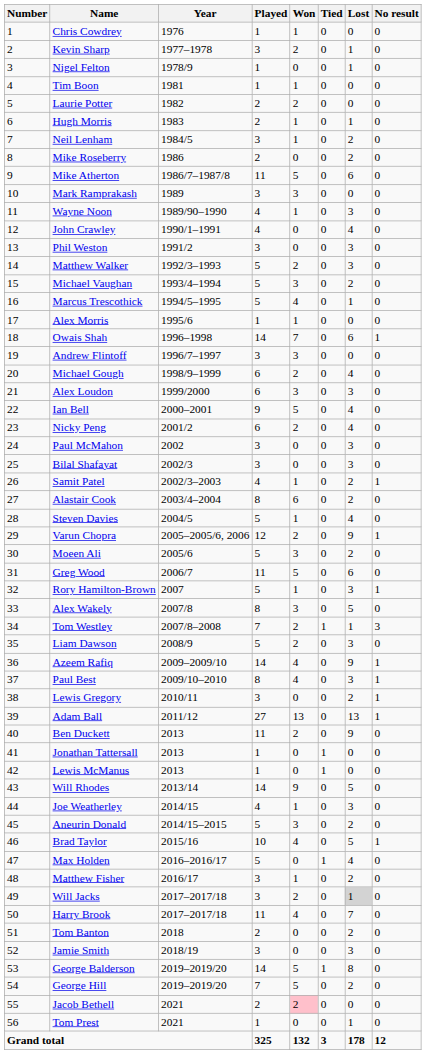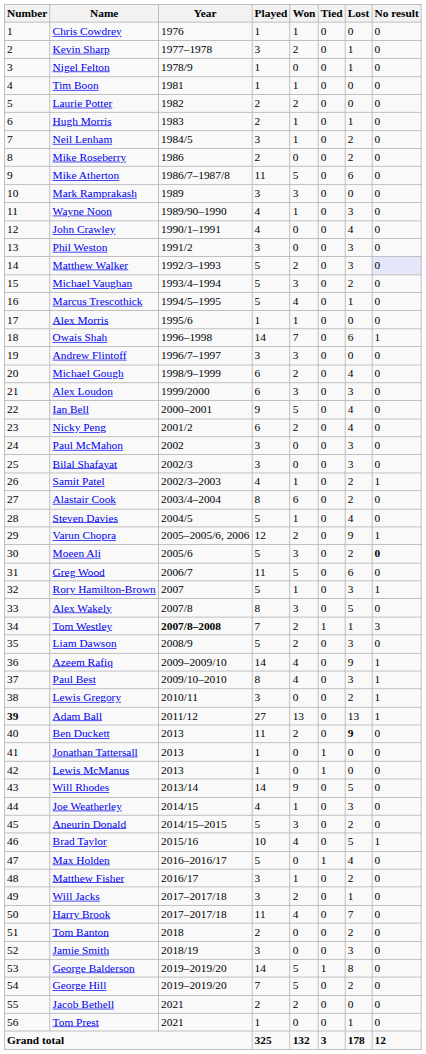Matthew Walker | No result: no background -> lavender background
Moeen Ali | No result: normal -> bold
Tom Westley | Year: normal -> bold
Adam Ball | Number: normal -> bold
Ben Duckett | Lost: normal -> bold
Will Jacks | Lost: lightgrey background -> no background
Jacob Bethell | Won: pink background -> no background
